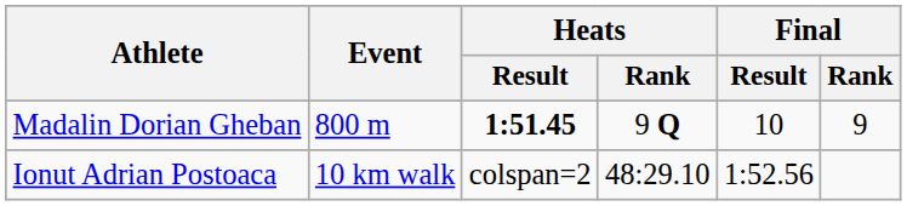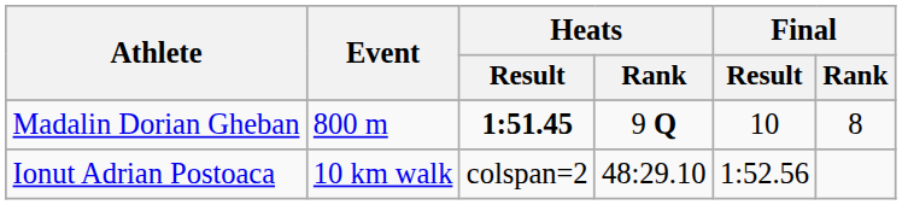Madalin Dorian Gheban | Final / Rank: 9 -> 8
